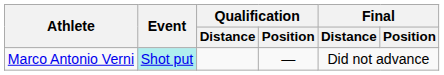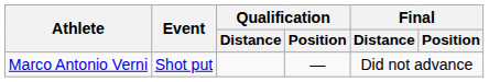Marco Antonio Verni | Event: paleturquoise background -> no background
